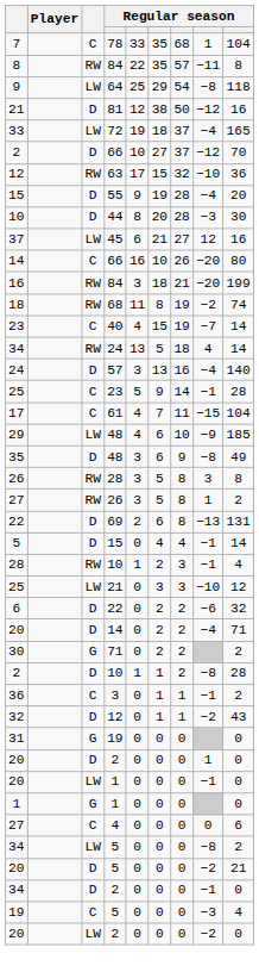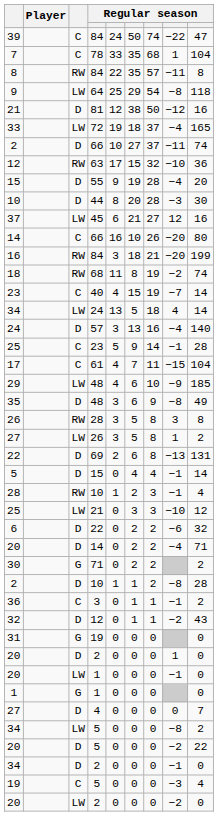+ row: 39 | C | 84 | 24 | 50 | 74 | −22 | 47
2 / 66 | column 8: −12 -> −11
2 / 66 | column 9: 70 -> 74
34 / 24 | column 3: RW -> LW
27 / 26 | column 3: RW -> LW
27 / 4 | column 3: C -> D
27 / 4 | column 9: 6 -> 7
20 / 5 | column 9: 21 -> 22
